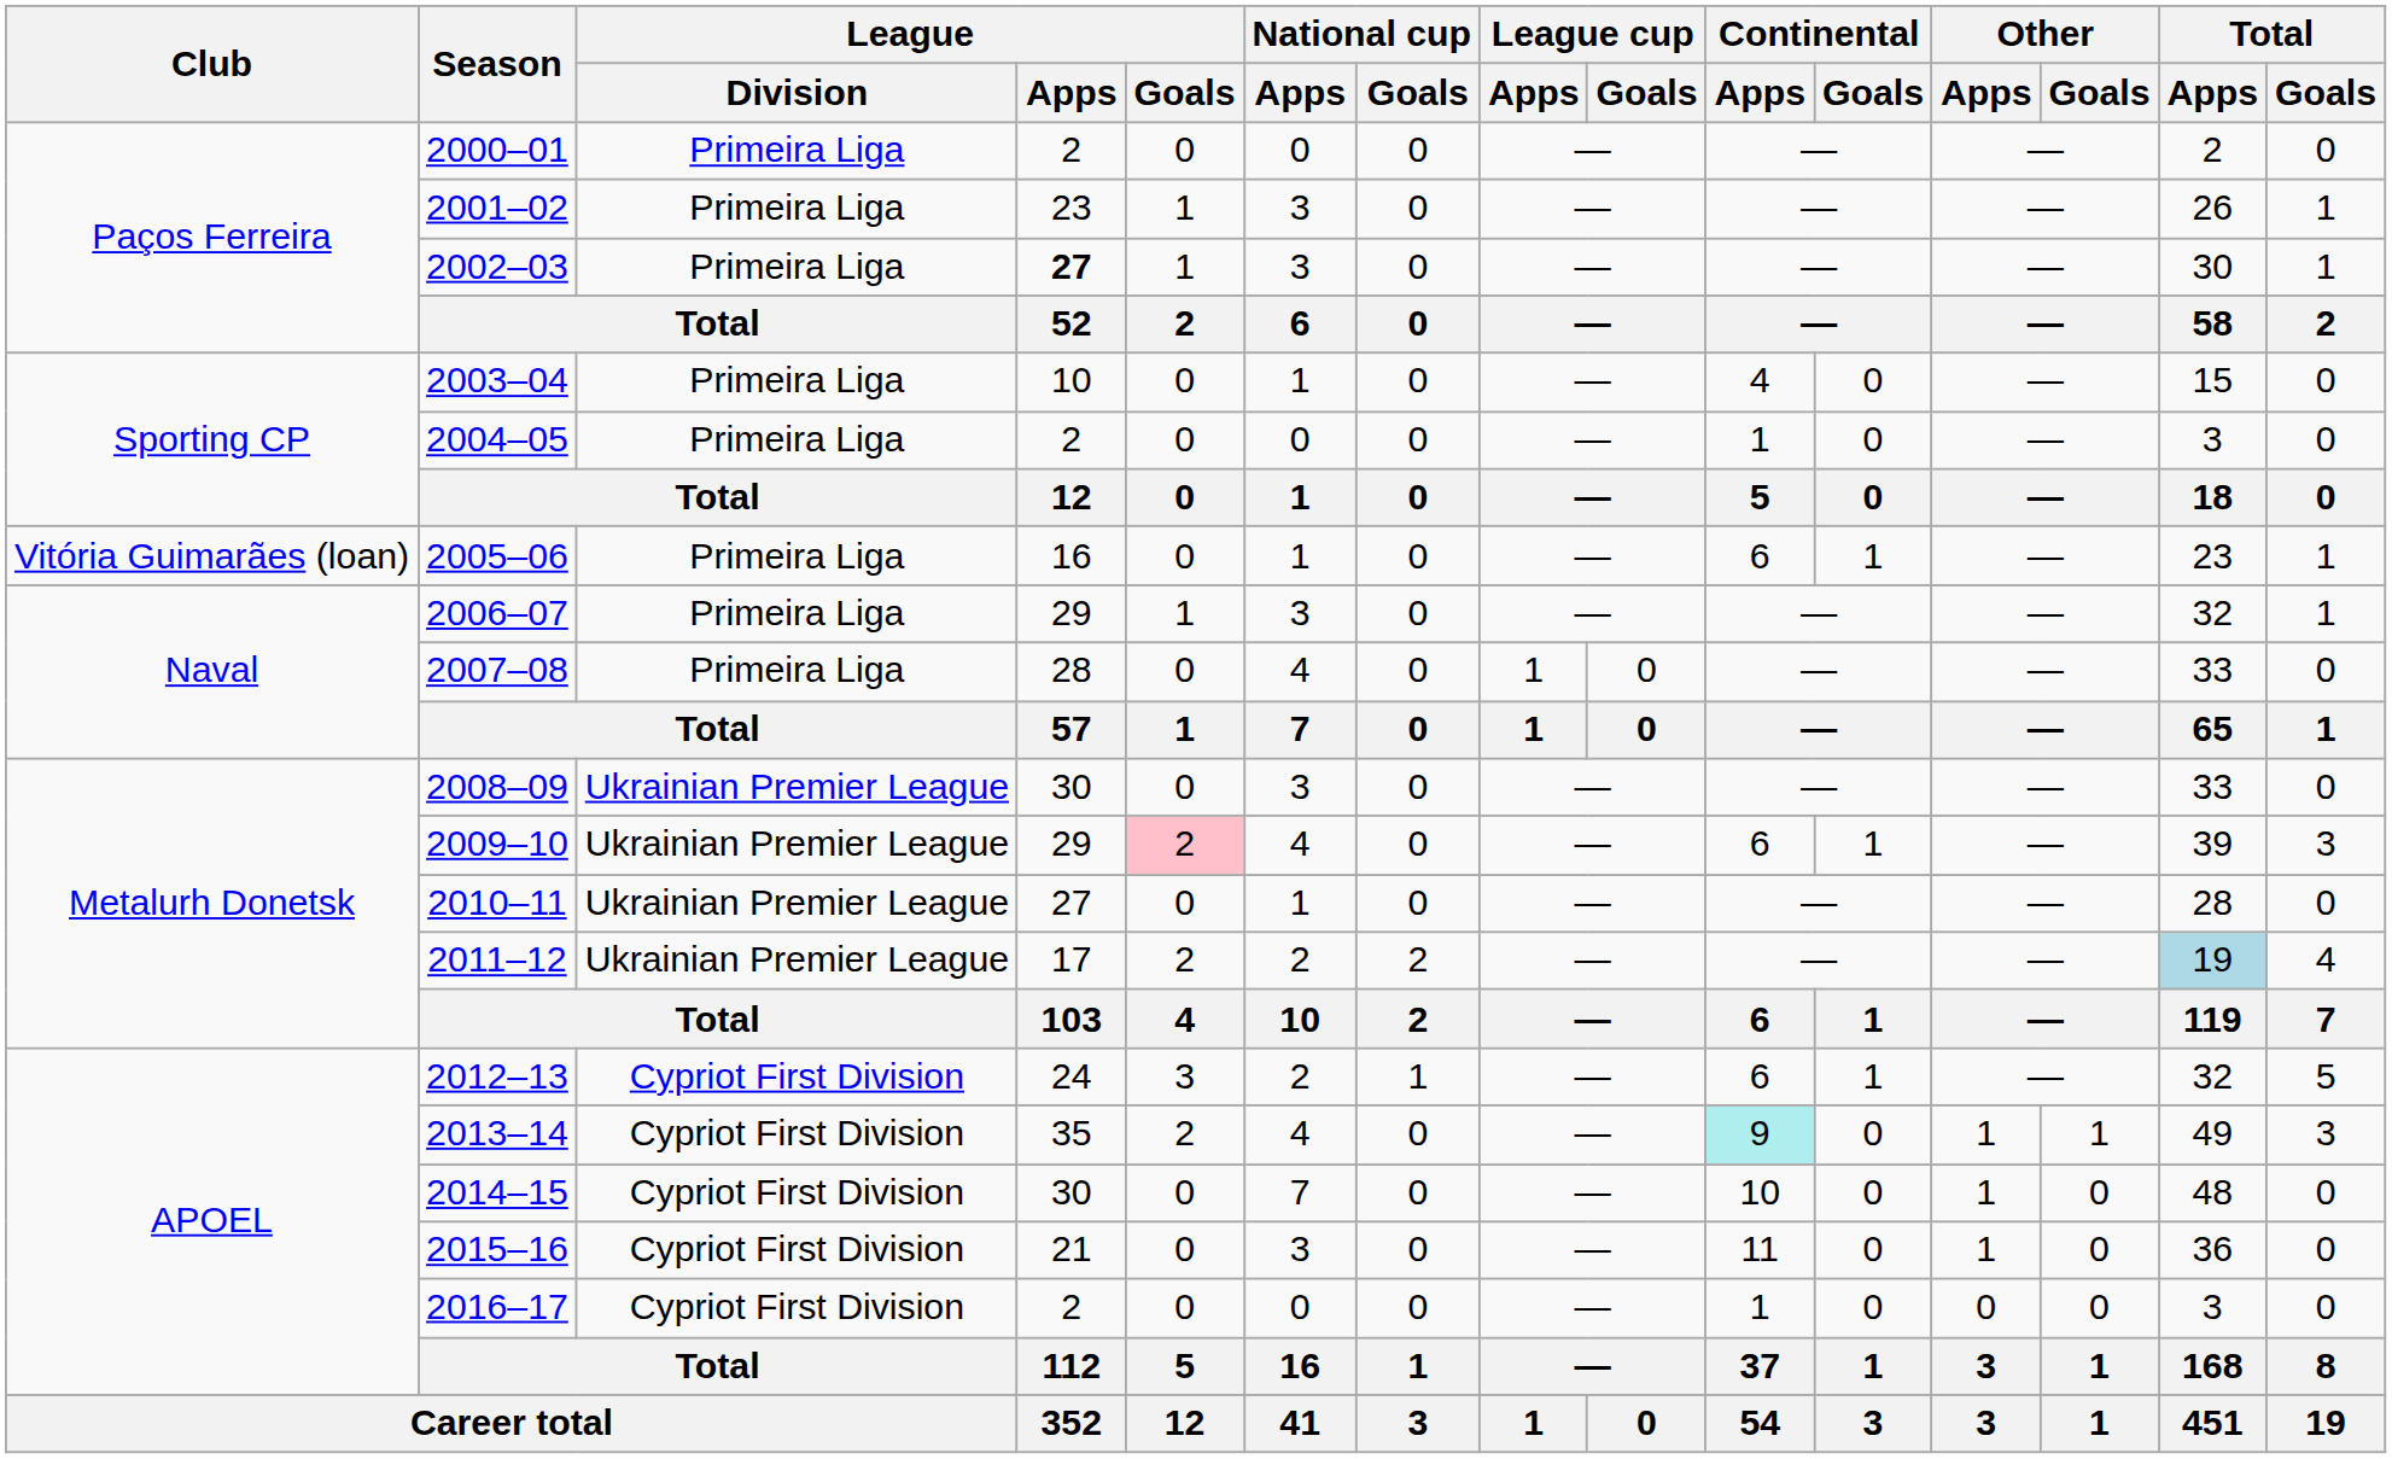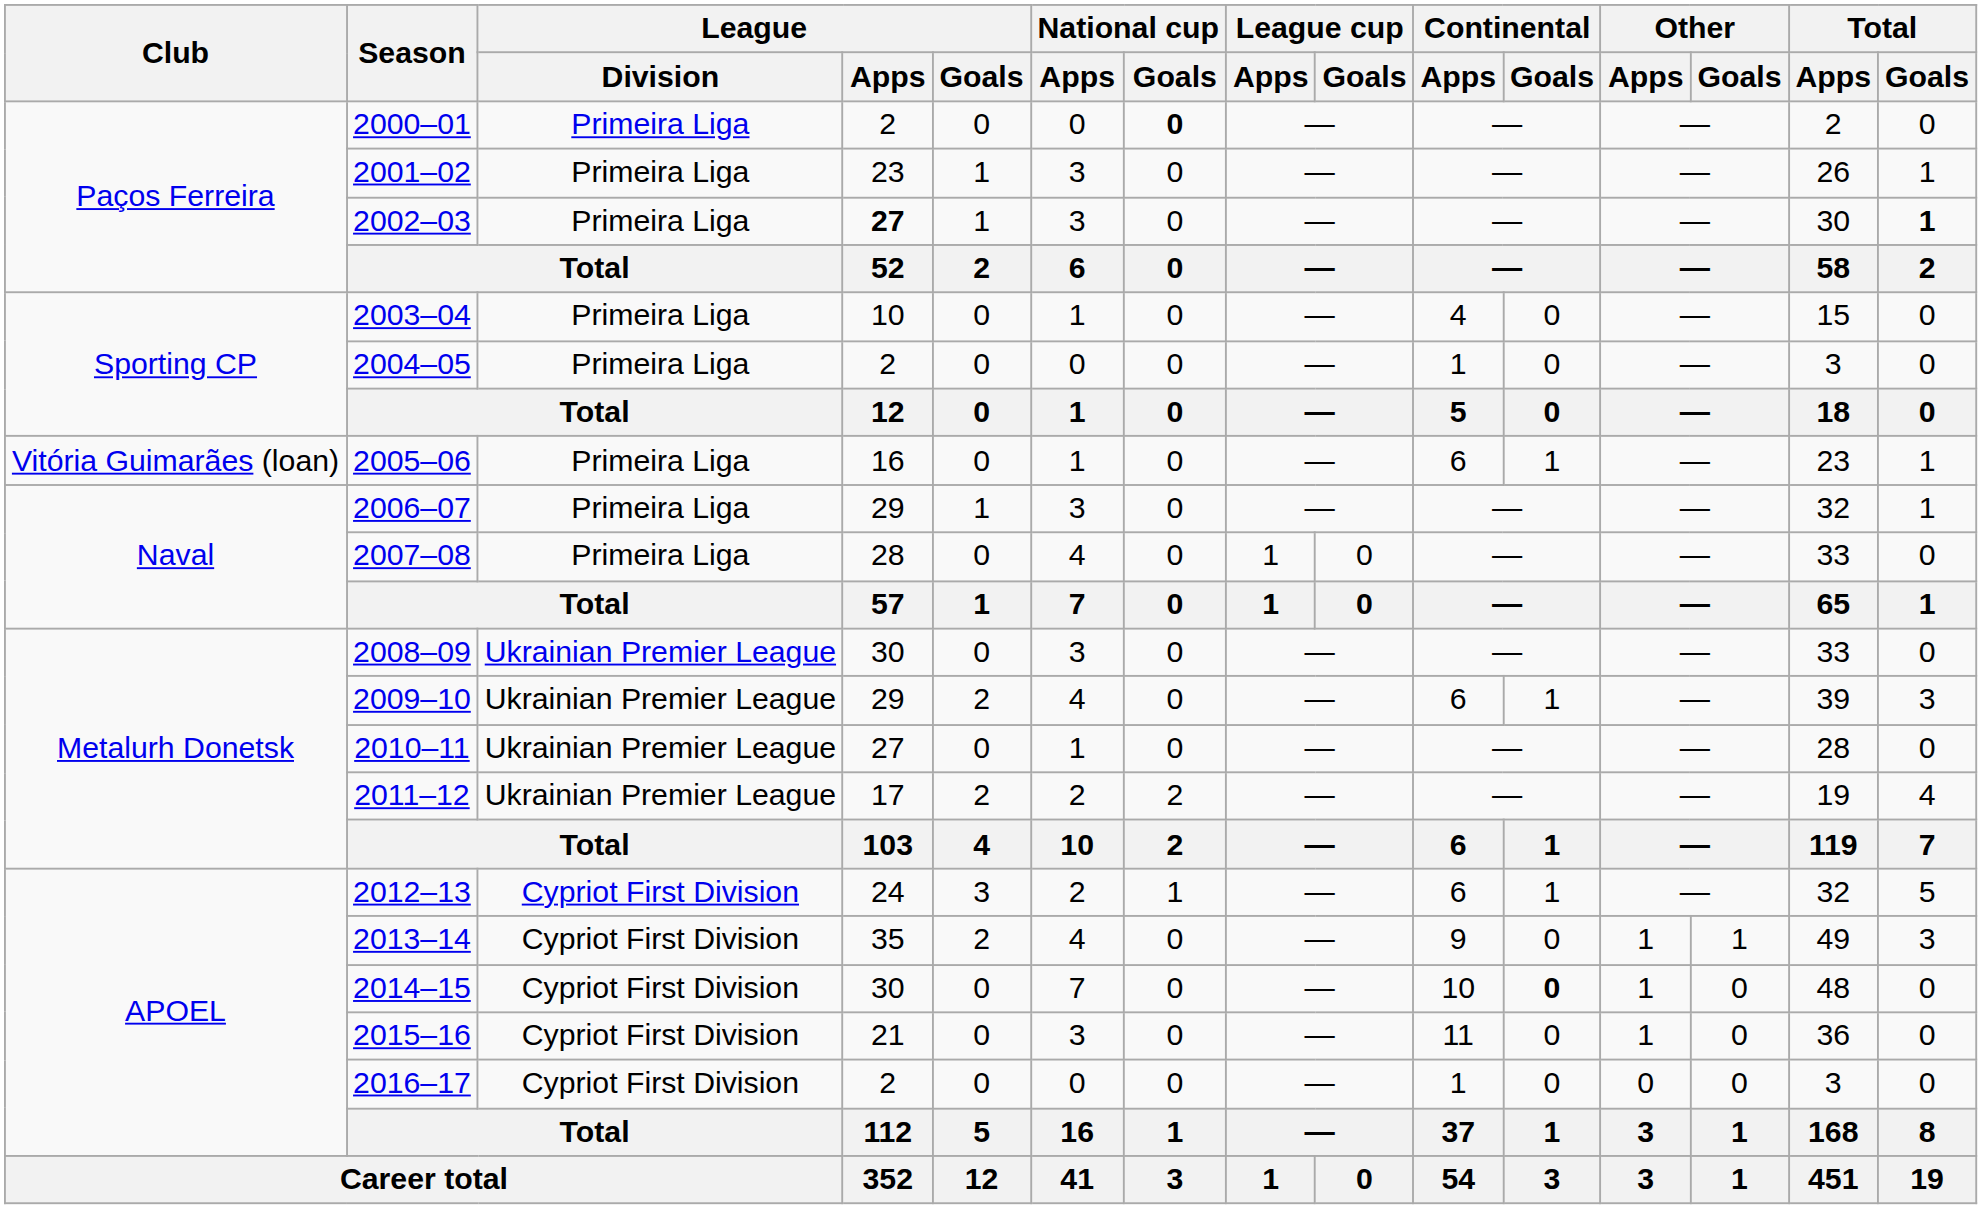2000–01 | National cup / Goals: normal -> bold
2002–03 | Total / Goals: normal -> bold
2009–10 | League / Goals: pink background -> no background
2011–12 | Total / Apps: lightblue background -> no background
2013–14 | Continental / Apps: paleturquoise background -> no background
2014–15 | Continental / Goals: normal -> bold
